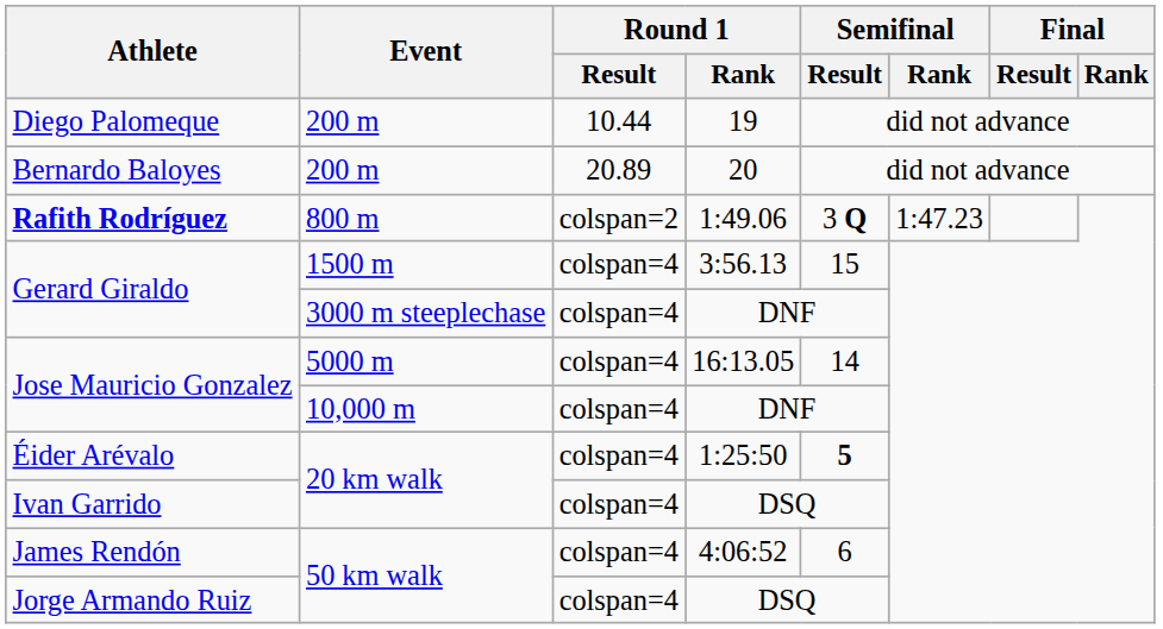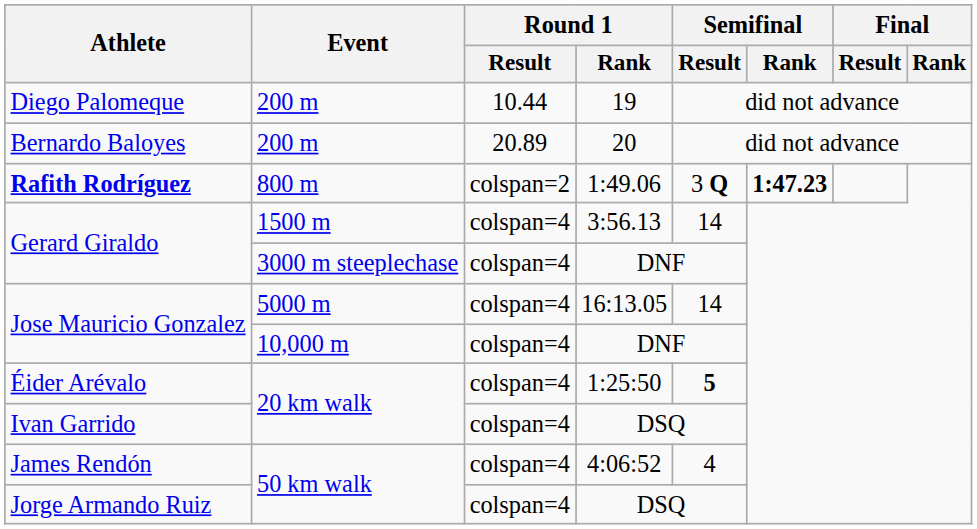Rafith Rodríguez | Semifinal / Rank: normal -> bold
Gerard Giraldo / 3:56.13 | Semifinal / Result: 15 -> 14
James Rendón | Semifinal / Result: 6 -> 4
